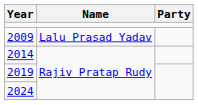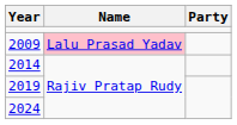2009 | Name: no background -> pink background
